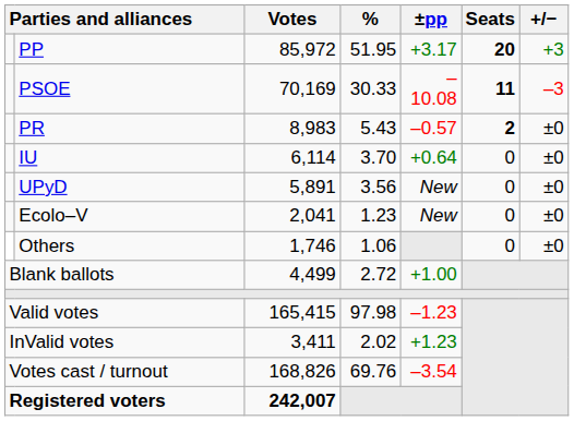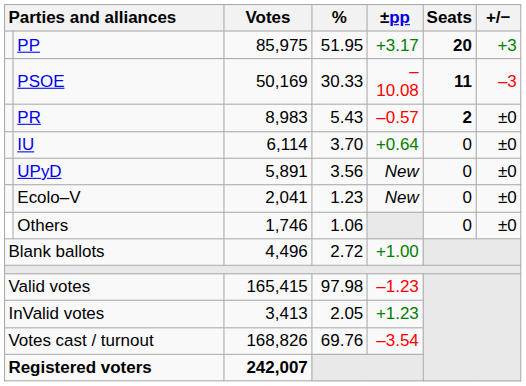PP | Votes: 85,972 -> 85,975
PSOE | Votes: 70,169 -> 50,169
Blank ballots | Votes: 4,499 -> 4,496
InValid votes | Votes: 3,411 -> 3,413
InValid votes | %: 2.02 -> 2.05
